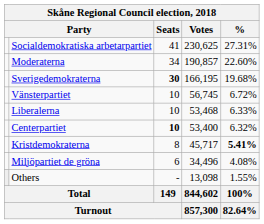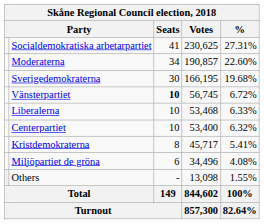Sverigedemokraterna | Seats: bold -> normal
Vänsterpartiet | Seats: normal -> bold
Centerpartiet | Seats: bold -> normal
Kristdemokraterna | %: bold -> normal
